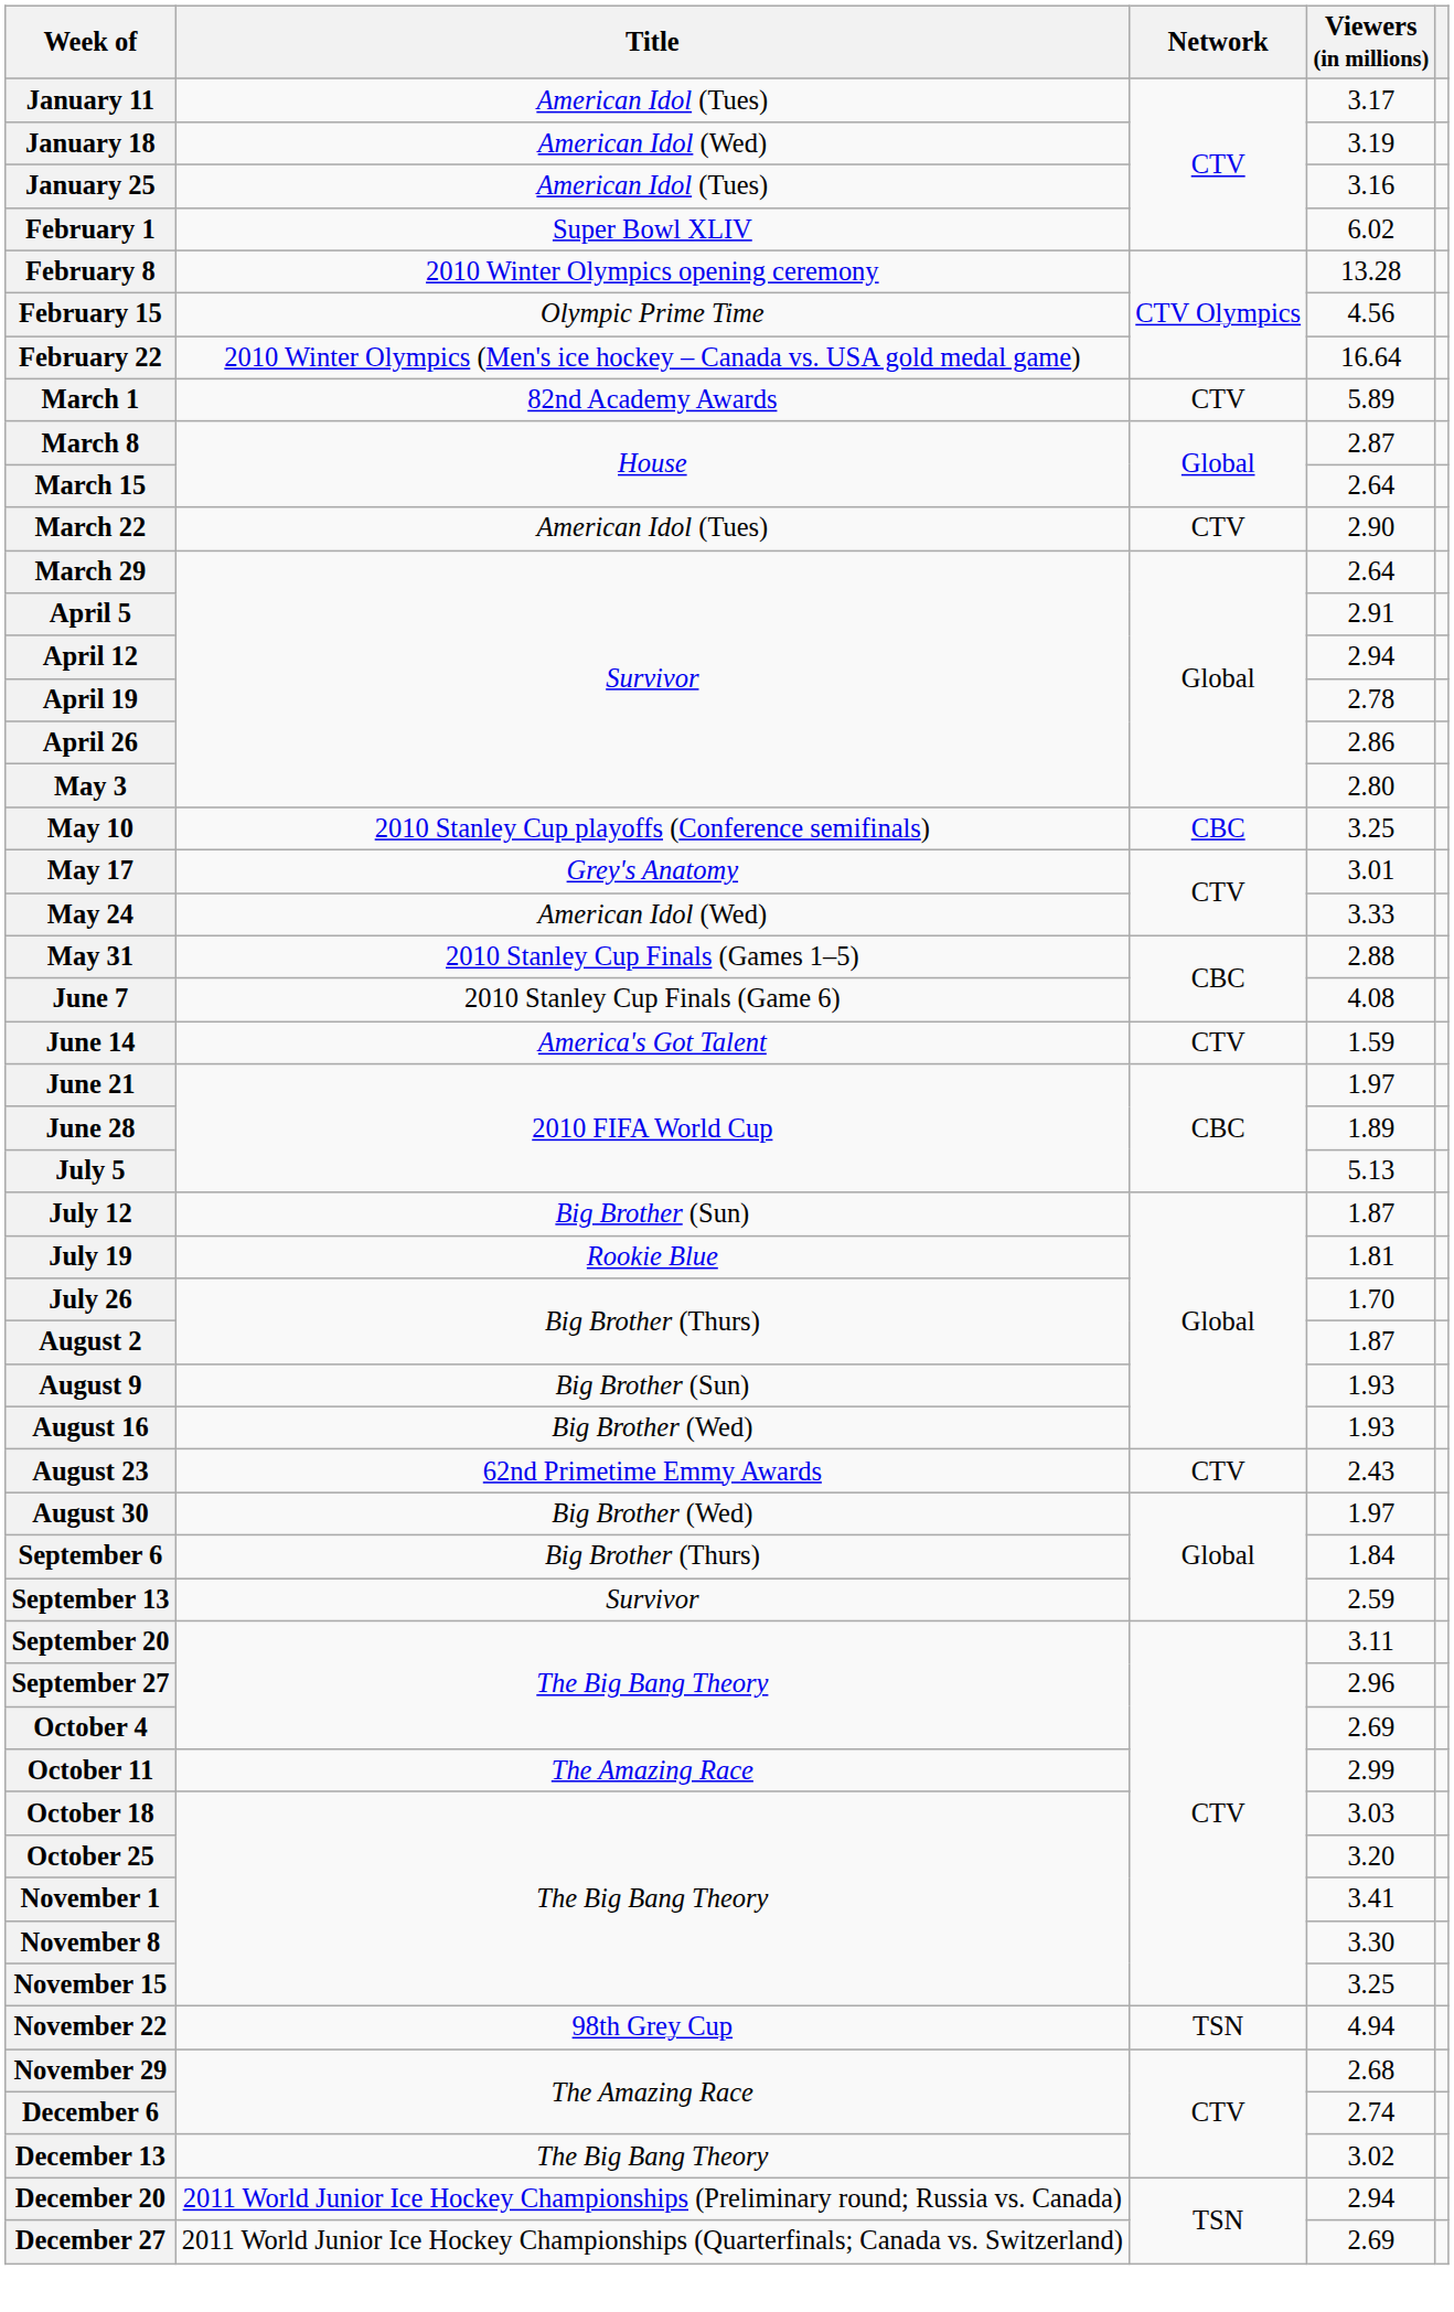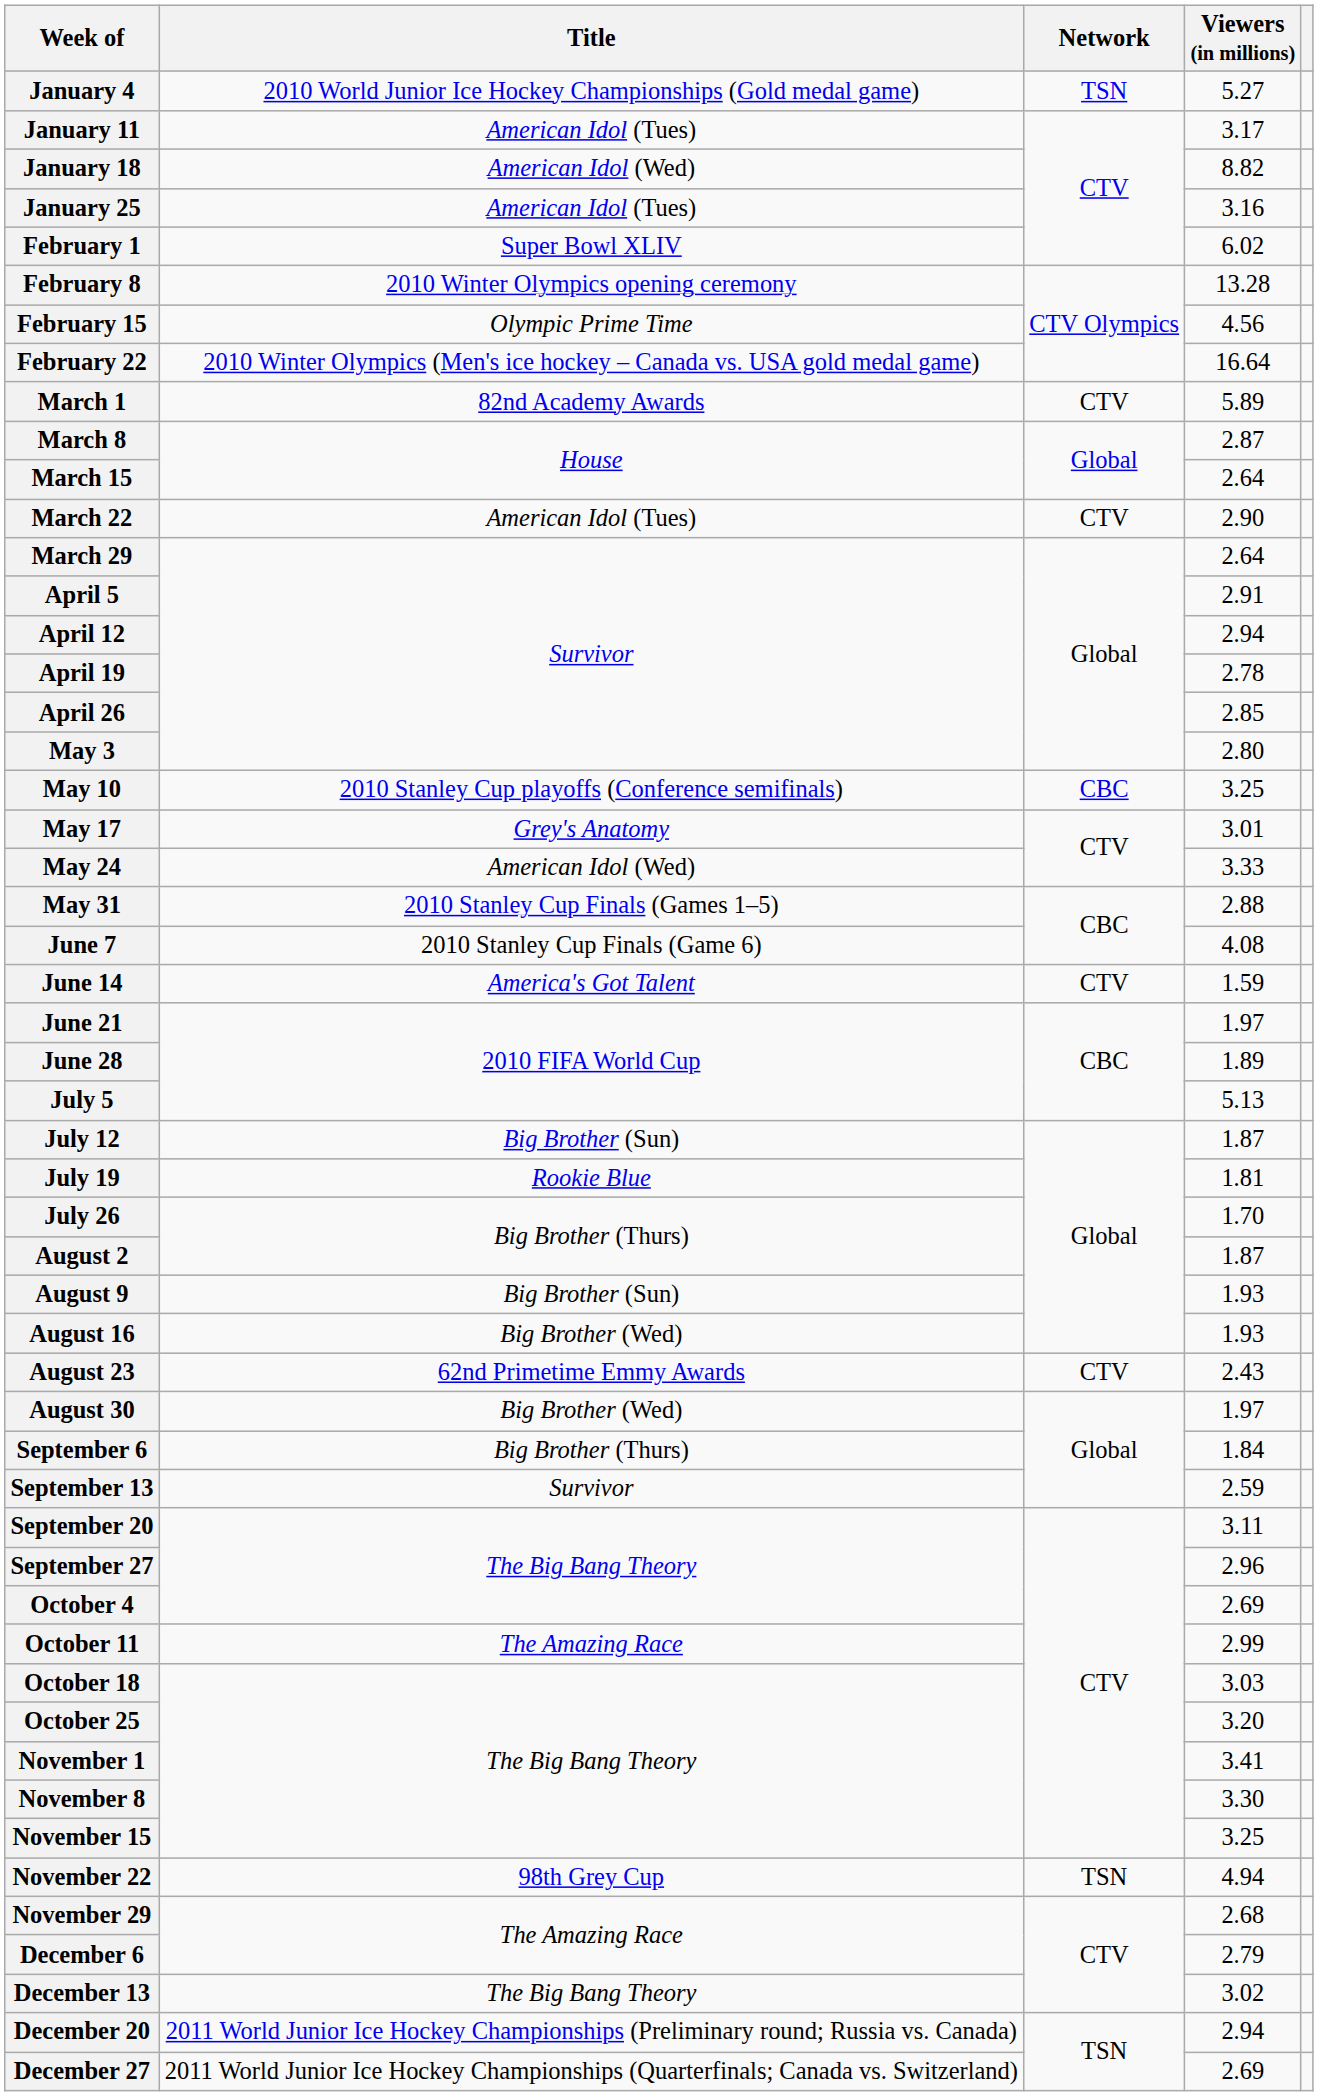+ row: January 4 | 2010 World Junior Ice Hockey Championships (Gold medal game) | TSN | 5.27
January 18 | Viewers (in millions): 3.19 -> 8.82
April 26 | Viewers (in millions): 2.86 -> 2.85
December 6 | Viewers (in millions): 2.74 -> 2.79
